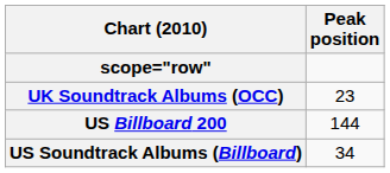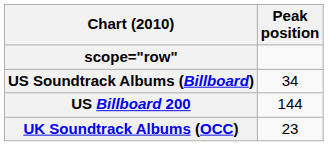rows swapped: UK Soundtrack Albums (OCC) <-> US Soundtrack Albums (Billboard)
